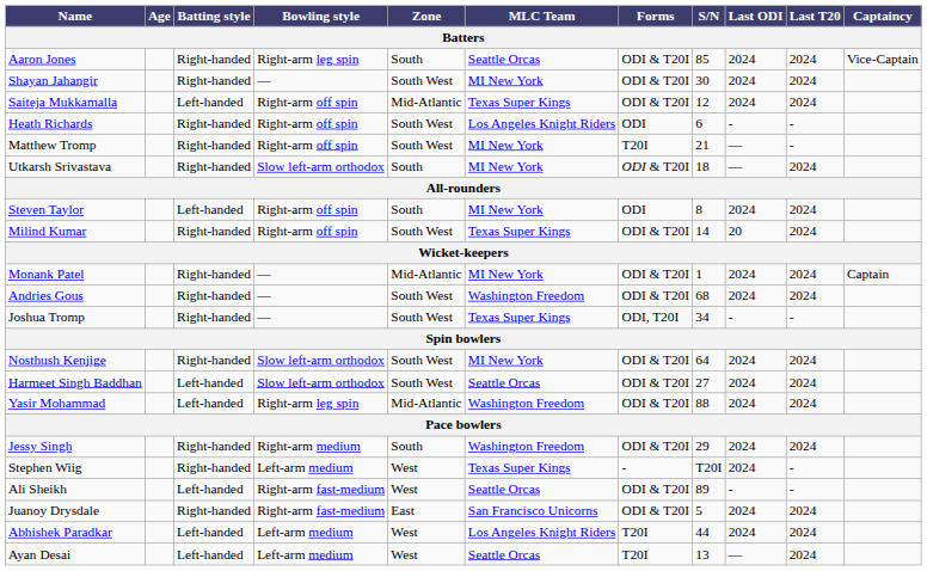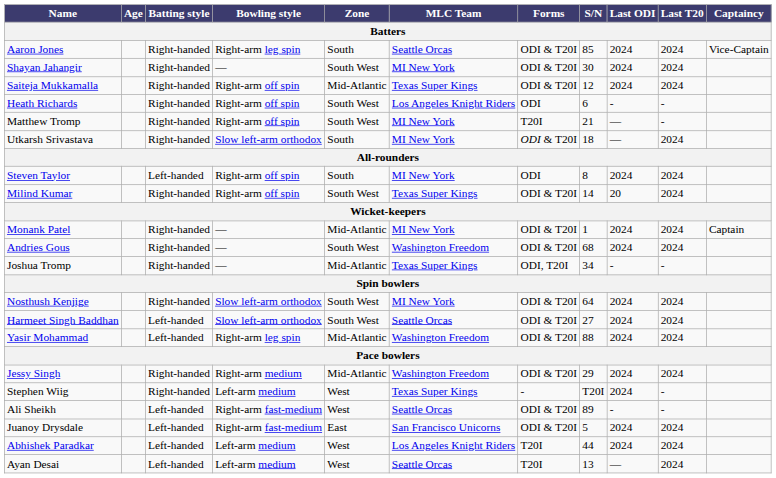Saiteja Mukkamalla | Batting style: Left-handed -> Right-handed
Joshua Tromp | Zone: South West -> Mid-Atlantic
Jessy Singh | Zone: South -> Mid-Atlantic
Juanoy Drysdale | Batting style: Right-handed -> Left-handed
